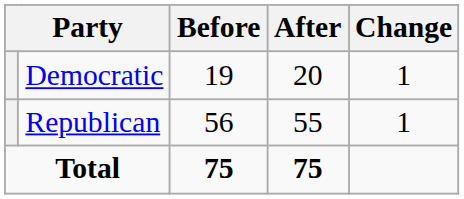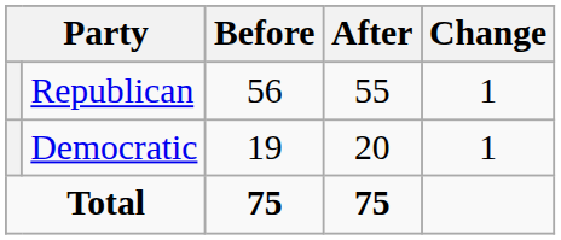rows swapped: Republican <-> Democratic
